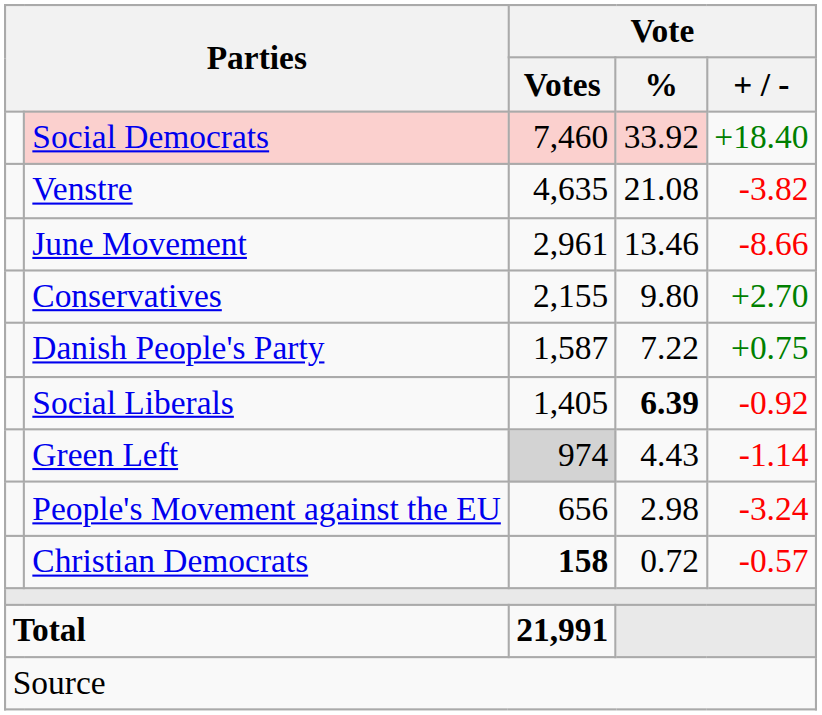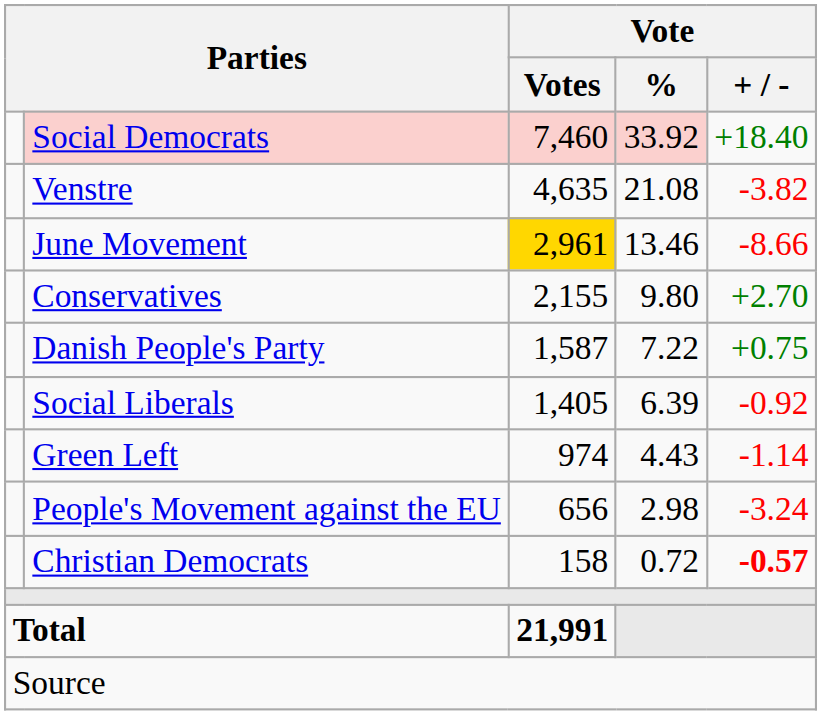June Movement | Vote / Votes: no background -> gold background
Social Liberals | Vote / %: bold -> normal
Green Left | Vote / Votes: lightgrey background -> no background
Christian Democrats | Vote / Votes: bold -> normal
Christian Democrats | Vote / + / -: normal -> bold
